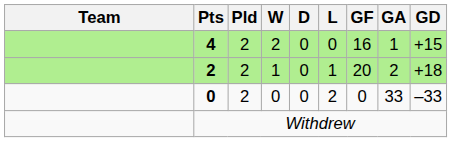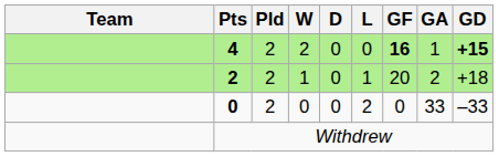4 | GF: normal -> bold
4 | GD: normal -> bold
